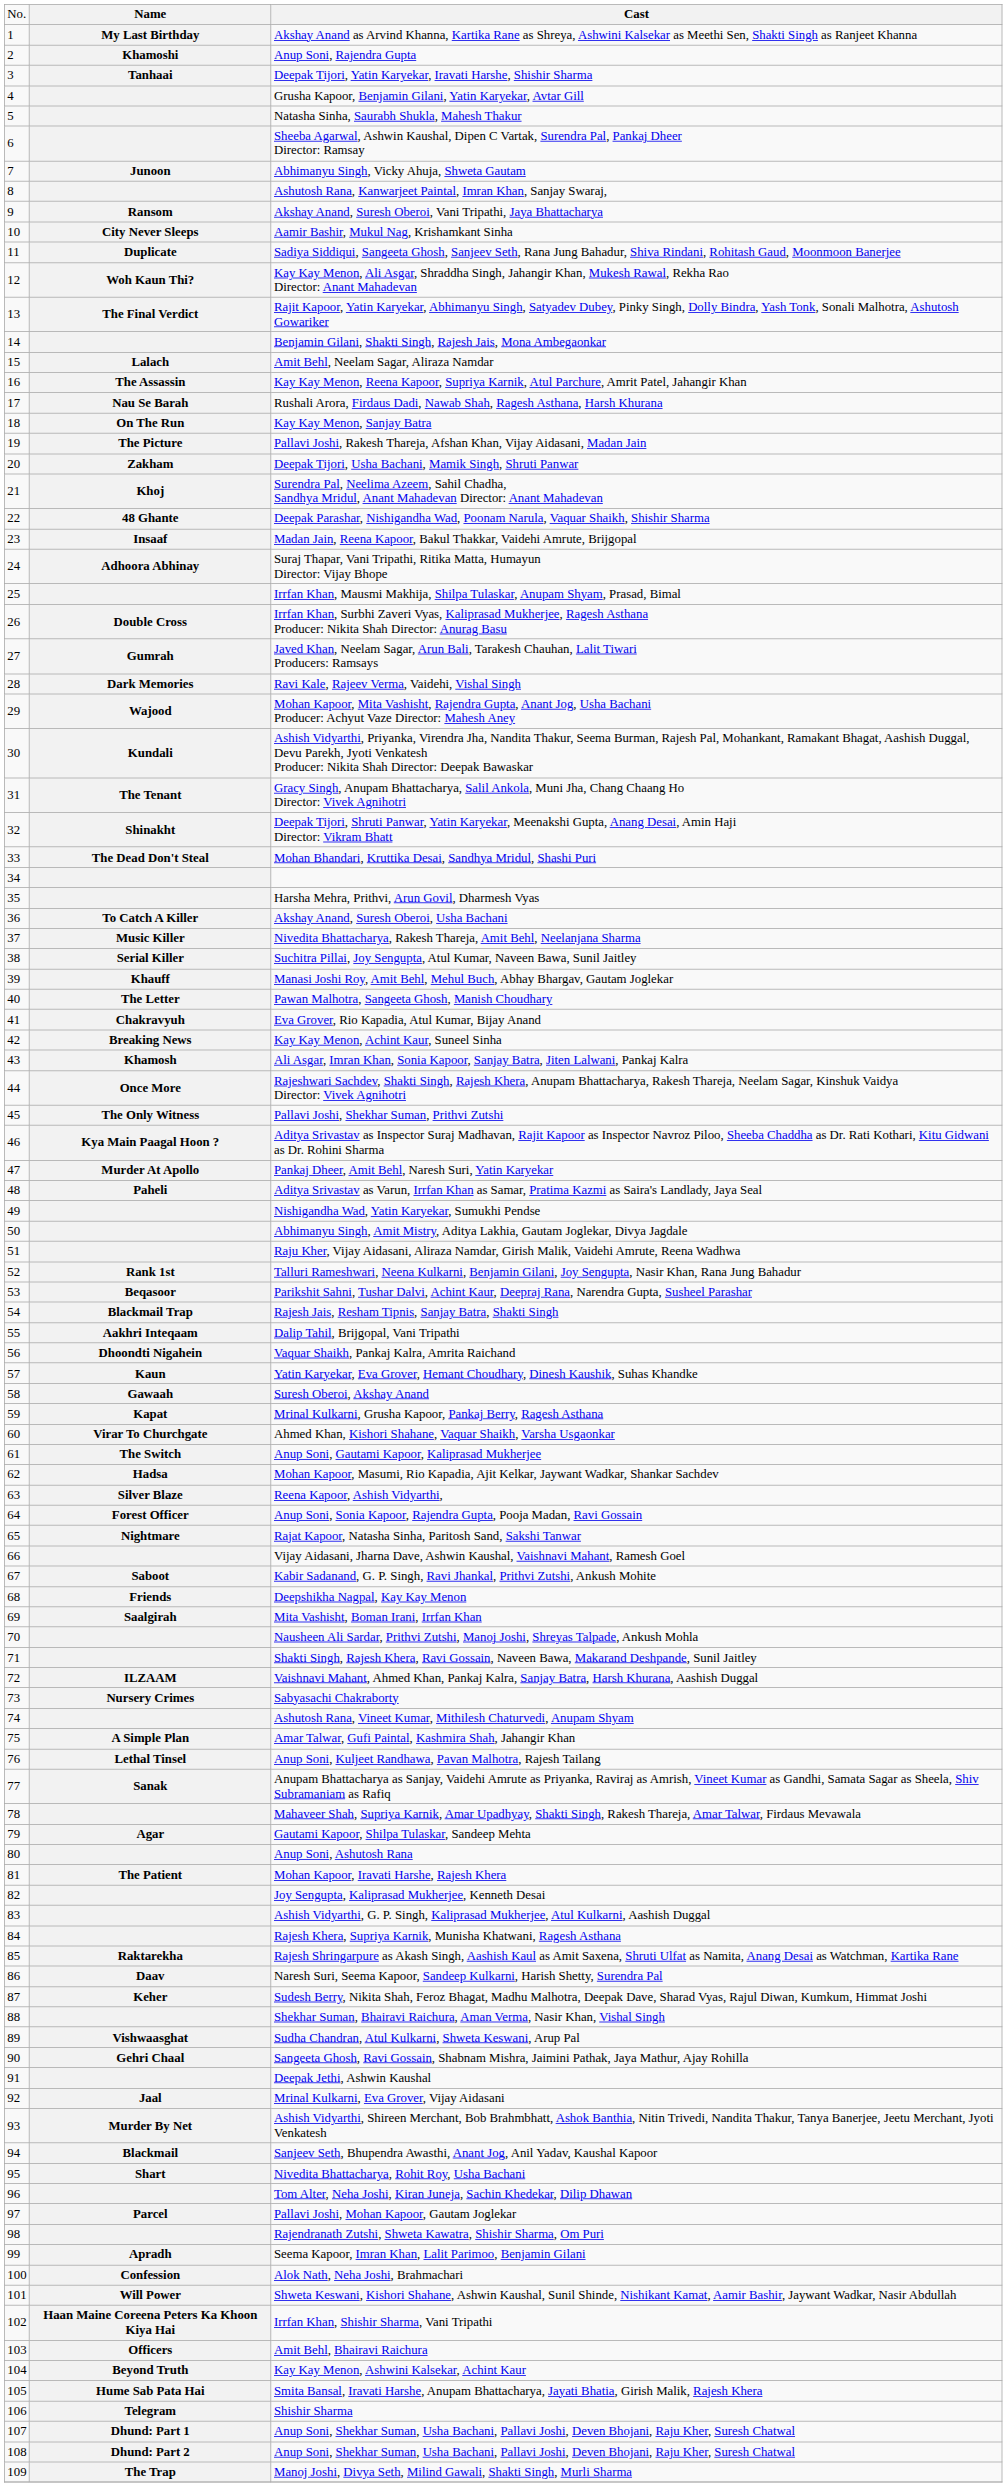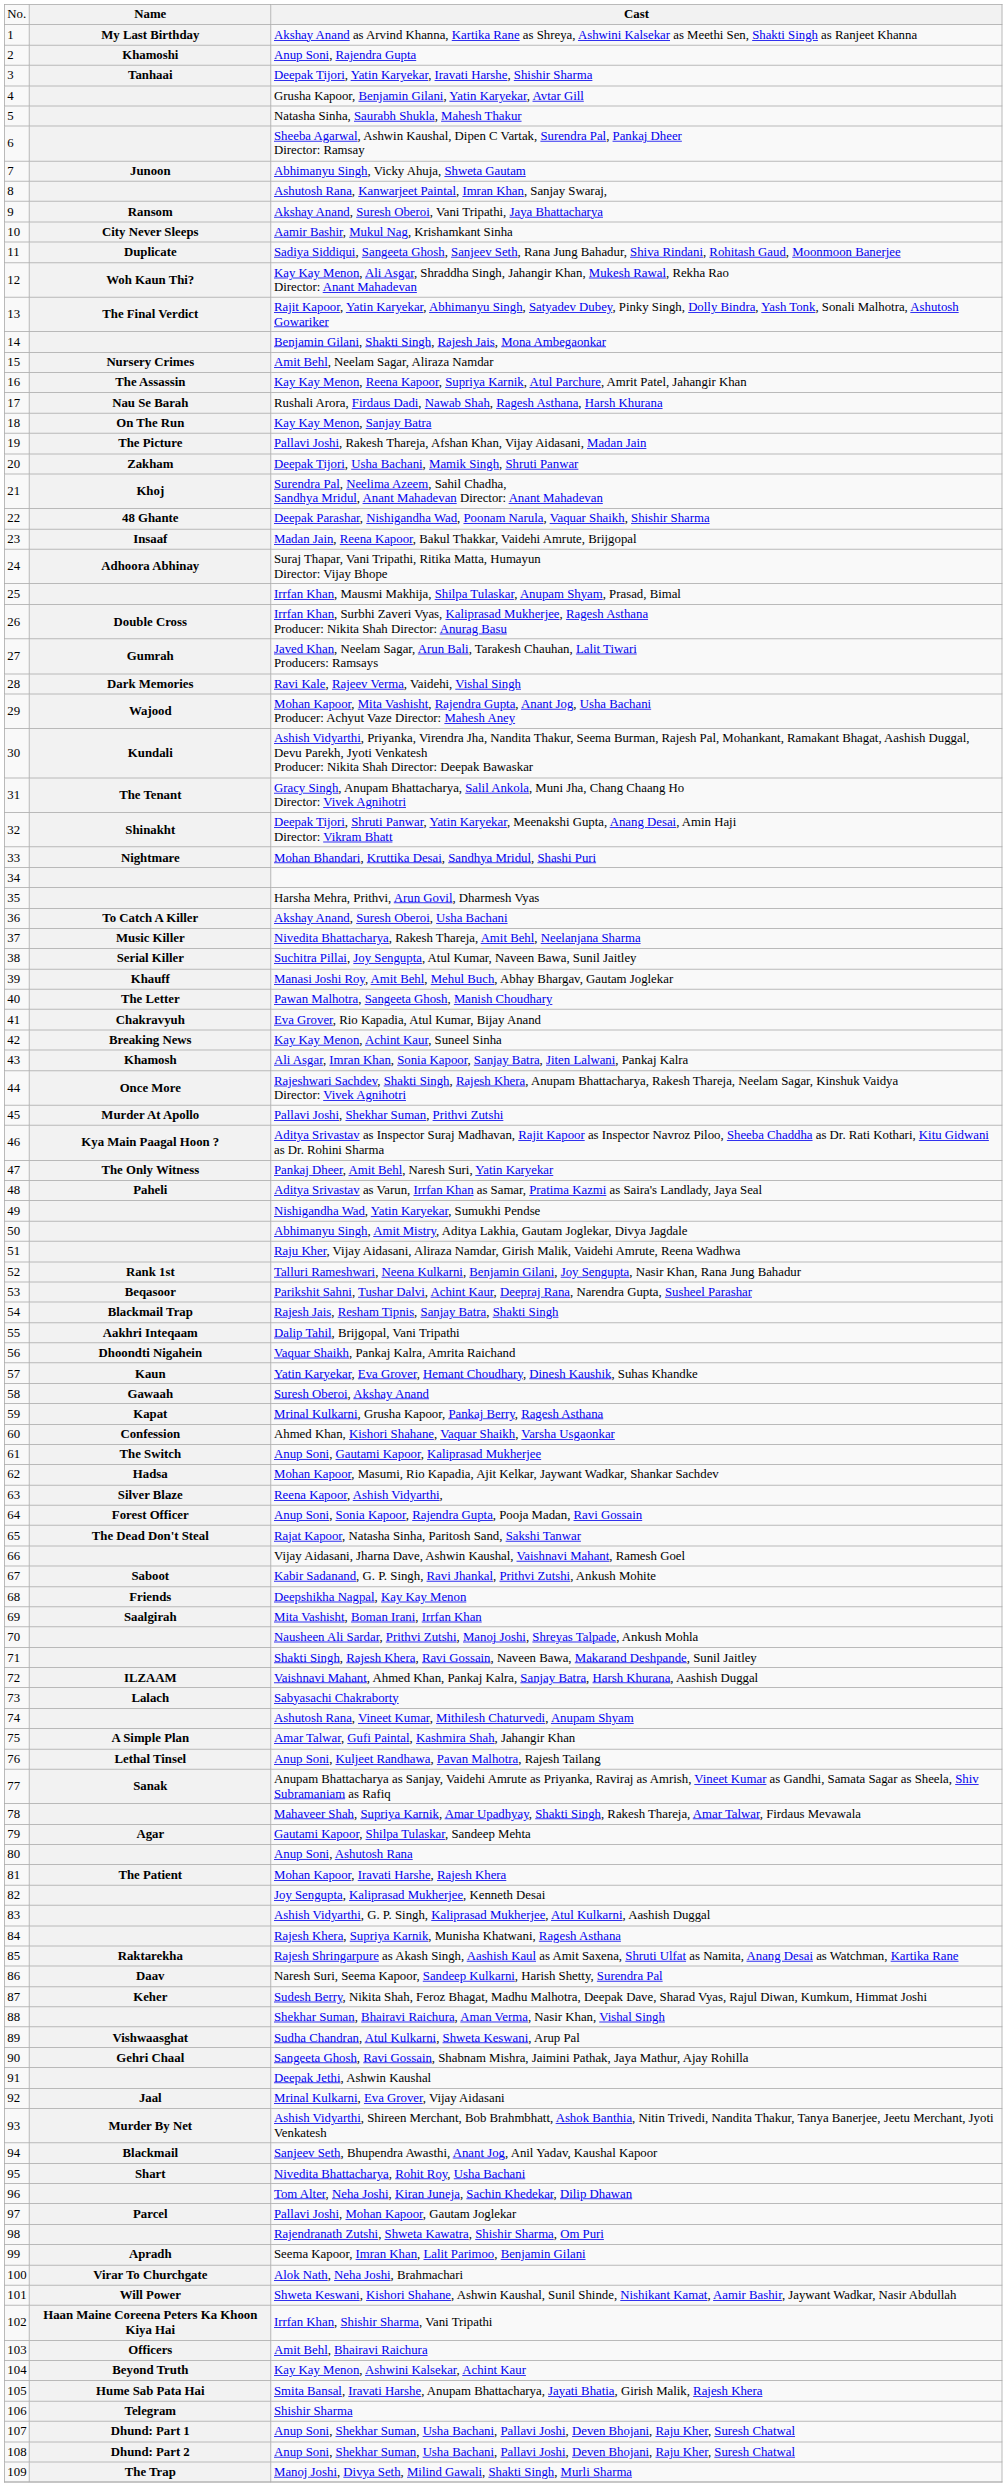Amit Behl, Neelam Sagar, Aliraza Namdar | column 2: Lalach -> Nursery Crimes
Mohan Bhandari, Kruttika Desai, Sandhya Mridul, Shashi Puri | column 2: The Dead Don't Steal -> Nightmare
Pallavi Joshi, Shekhar Suman, Prithvi Zutshi | column 2: The Only Witness -> Murder At Apollo
Pankaj Dheer, Amit Behl, Naresh Suri, Yatin Karyekar | column 2: Murder At Apollo -> The Only Witness
Ahmed Khan, Kishori Shahane, Vaquar Shaikh, Varsha Usgaonkar | column 2: Virar To Churchgate -> Confession
Rajat Kapoor, Natasha Sinha, Paritosh Sand, Sakshi Tanwar | column 2: Nightmare -> The Dead Don't Steal
Sabyasachi Chakraborty | column 2: Nursery Crimes -> Lalach
Alok Nath, Neha Joshi, Brahmachari | column 2: Confession -> Virar To Churchgate
